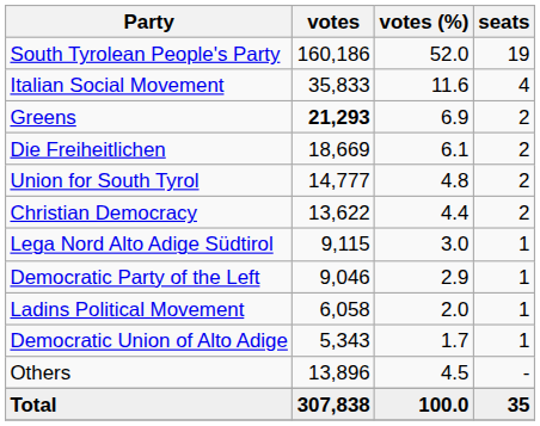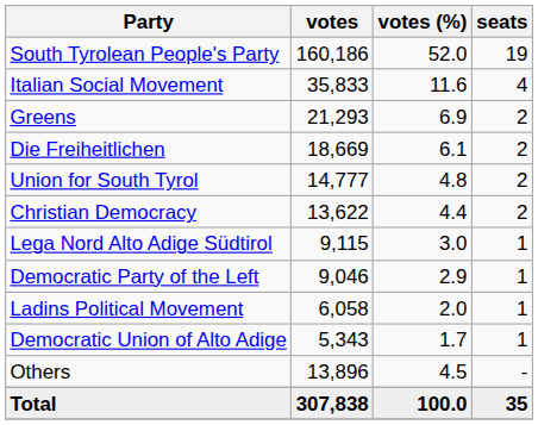Greens | votes: bold -> normal
